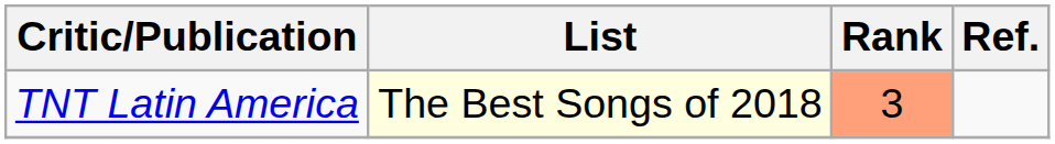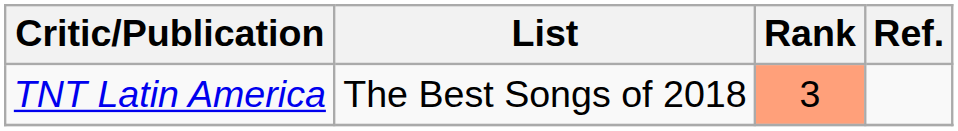TNT Latin America | List: lightyellow background -> no background
